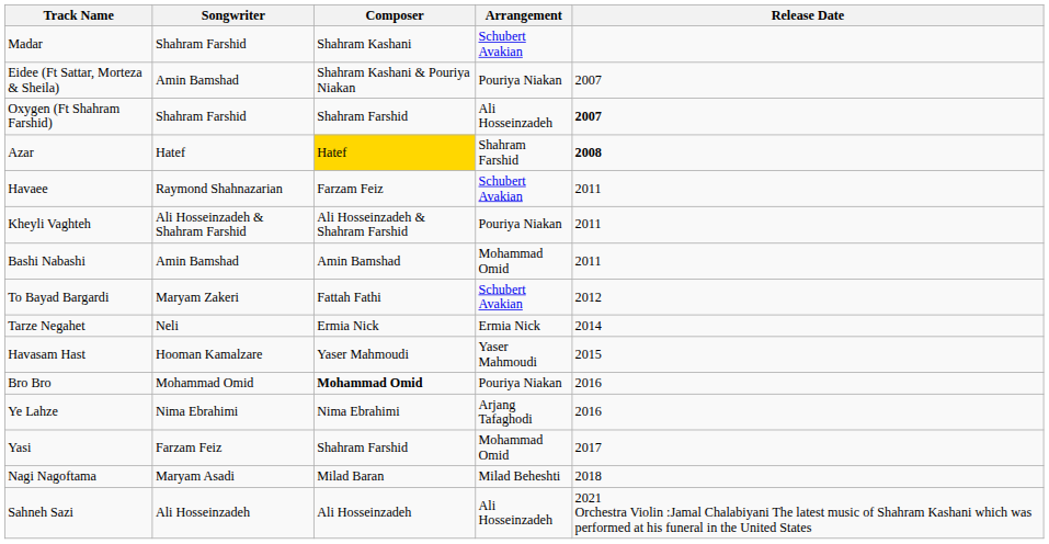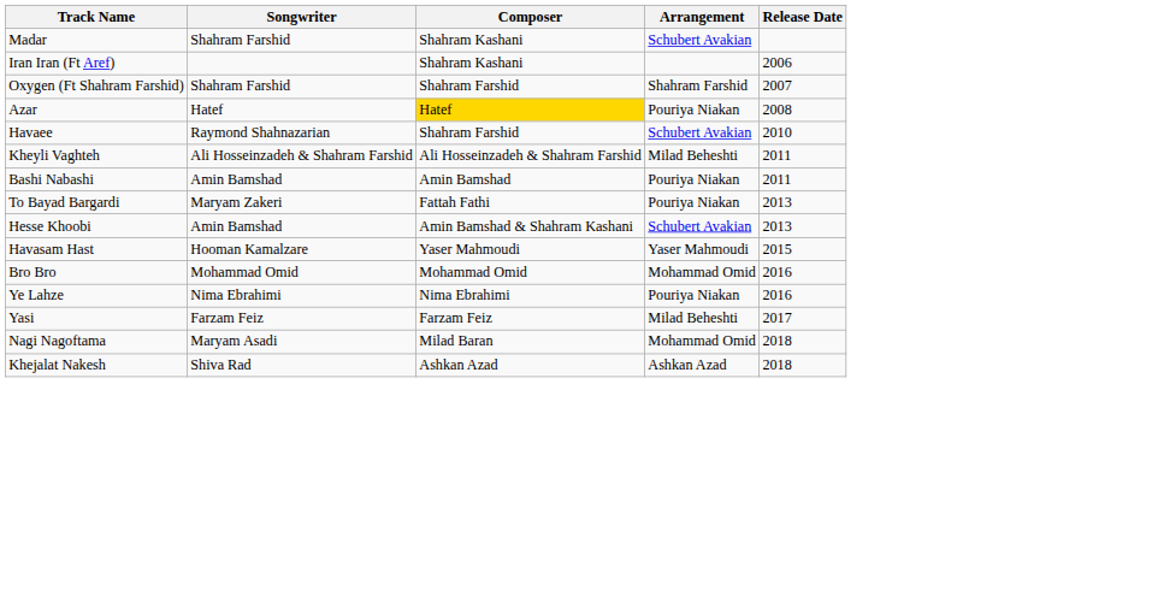+ row: Iran Iran (Ft Aref) | Shahram Kashani | 2006
- row: Eidee (Ft Sattar, Morteza & Sheila) | Amin Bamshad | Shahram Kashani & Pouriya Niakan | Pouriya Niakan | 2007
Oxygen (Ft Shahram Farshid) | Arrangement: Ali Hosseinzadeh -> Shahram Farshid
Oxygen (Ft Shahram Farshid) | Release Date: bold -> normal
Azar | Arrangement: Shahram Farshid -> Pouriya Niakan
Azar | Release Date: bold -> normal
Havaee | Composer: Farzam Feiz -> Shahram Farshid
Havaee | Release Date: 2011 -> 2010
Kheyli Vaghteh | Arrangement: Pouriya Niakan -> Milad Beheshti
Bashi Nabashi | Arrangement: Mohammad Omid -> Pouriya Niakan
To Bayad Bargardi | Arrangement: Schubert Avakian -> Pouriya Niakan
To Bayad Bargardi | Release Date: 2012 -> 2013
+ row: Hesse Khoobi | Amin Bamshad | Amin Bamshad & Shahram Kashani | Schubert Avakian | 2013
- row: Tarze Negahet | Neli | Ermia Nick | Ermia Nick | 2014
Bro Bro | Composer: bold -> normal
Bro Bro | Arrangement: Pouriya Niakan -> Mohammad Omid
Ye Lahze | Arrangement: Arjang Tafaghodi -> Pouriya Niakan
Yasi | Composer: Shahram Farshid -> Farzam Feiz
Yasi | Arrangement: Mohammad Omid -> Milad Beheshti
Nagi Nagoftama | Arrangement: Milad Beheshti -> Mohammad Omid
+ row: Khejalat Nakesh | Shiva Rad | Ashkan Azad | Ashkan Azad | 2018
- row: Sahneh Sazi | Ali Hosseinzadeh | Ali Hosseinzadeh | Ali Hosseinzadeh | 2021 Orchestra Violin :Jamal Chalabiyani The latest music of Shahram Kashani which was performed at his funeral in the United States
